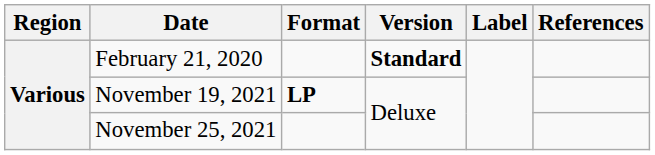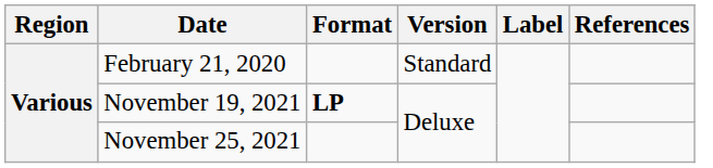February 21, 2020 | Version: bold -> normal
